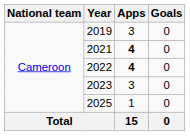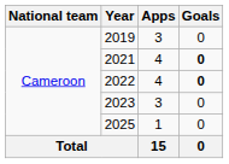2021 | Apps: bold -> normal
2021 | Goals: normal -> bold
2022 | Apps: bold -> normal
2022 | Goals: normal -> bold
